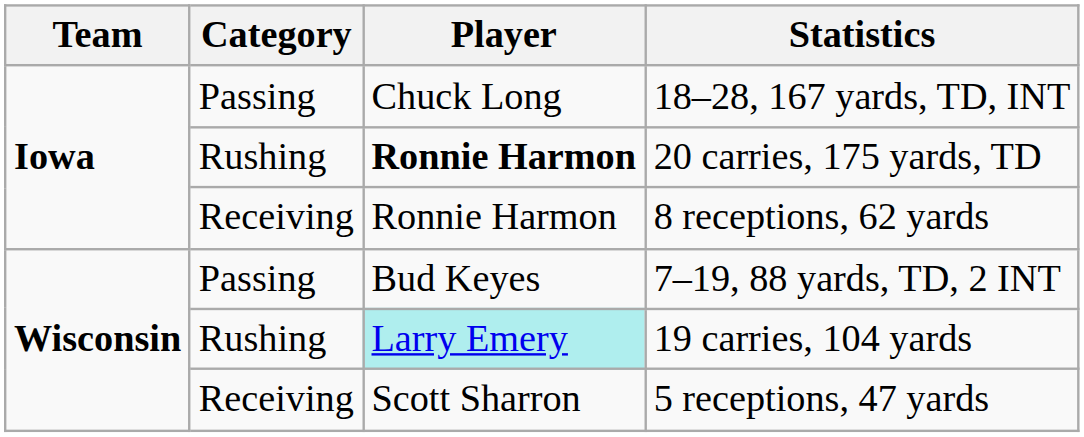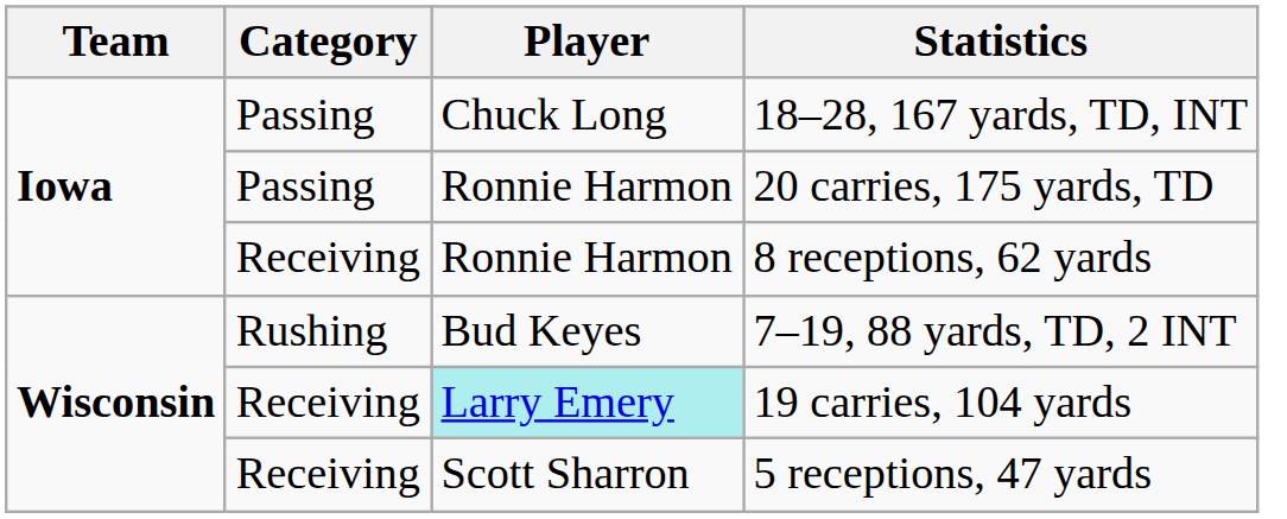20 carries, 175 yards, TD | Category: Rushing -> Passing
20 carries, 175 yards, TD | Player: bold -> normal
7–19, 88 yards, TD, 2 INT | Category: Passing -> Rushing
19 carries, 104 yards | Category: Rushing -> Receiving
